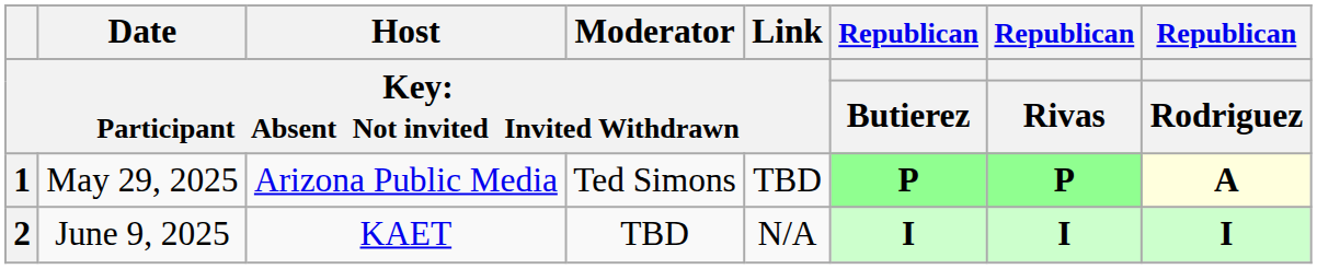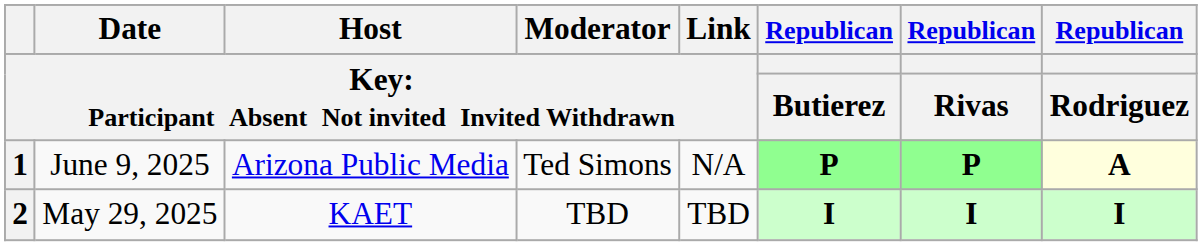1 | column 2: May 29, 2025 -> June 9, 2025
1 | column 5: TBD -> N/A
2 | column 2: June 9, 2025 -> May 29, 2025
2 | column 5: N/A -> TBD
